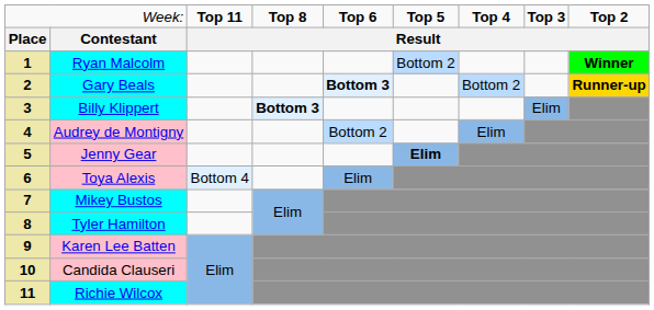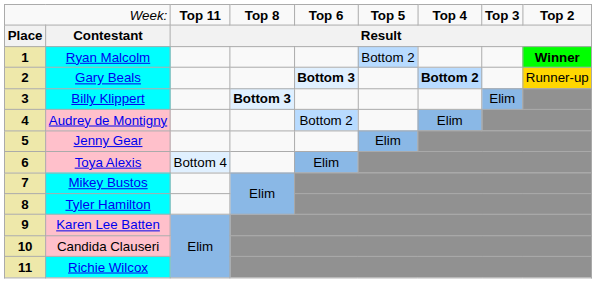Gary Beals | column 7: normal -> bold
Gary Beals | column 9: bold -> normal
Jenny Gear | column 6: bold -> normal
